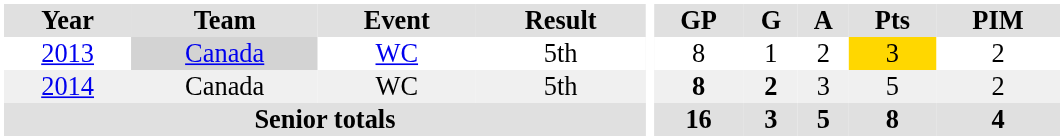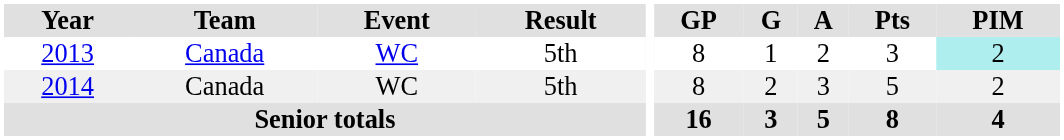2013 | Team: lightgrey background -> no background
2013 | Pts: gold background -> no background
2013 | PIM: no background -> paleturquoise background
2014 | GP: bold -> normal
2014 | G: bold -> normal
